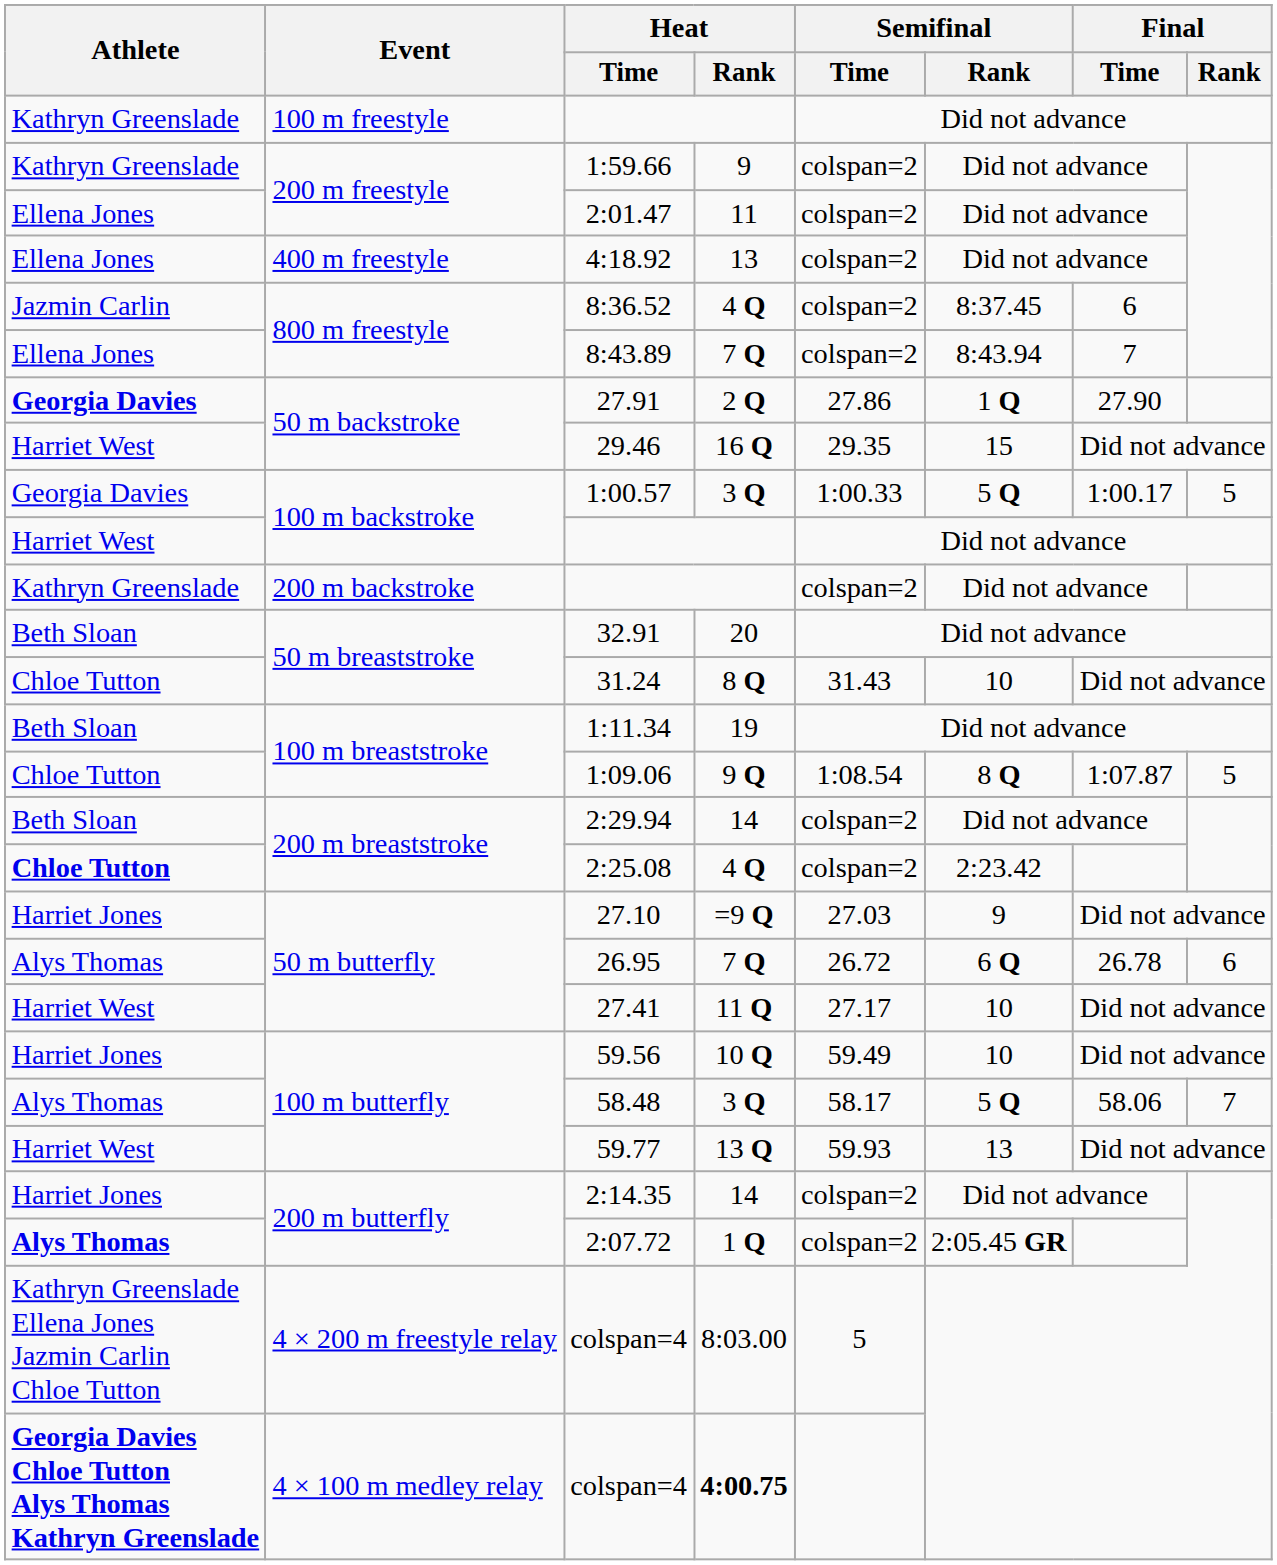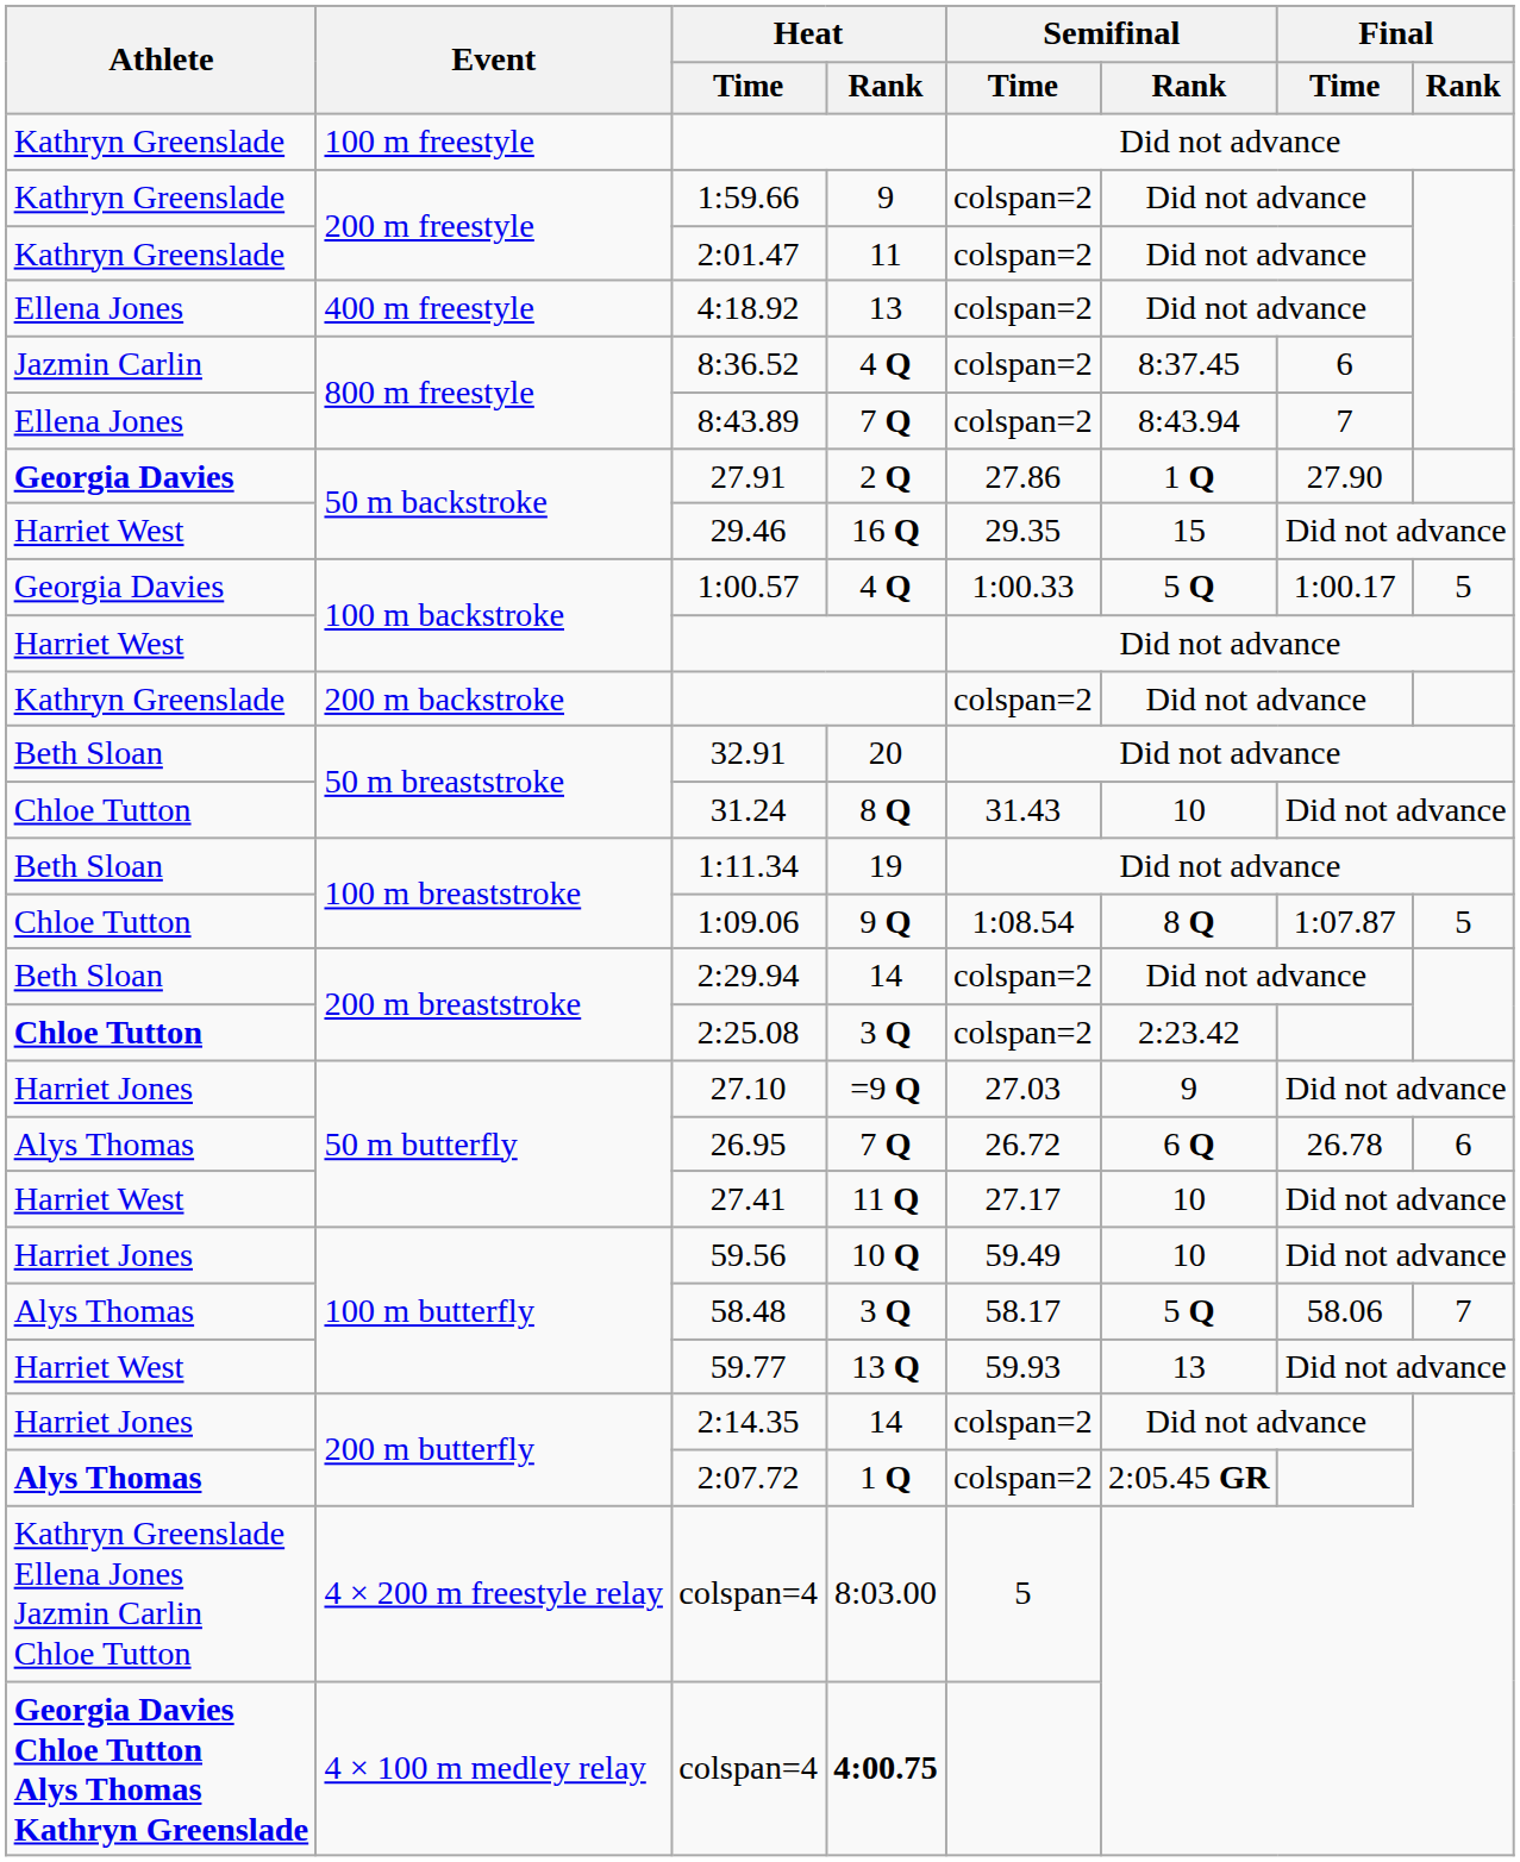2:01.47 | Athlete: Ellena Jones -> Kathryn Greenslade
1:00.57 | Heat / Rank: 3 Q -> 4 Q
2:25.08 | Heat / Rank: 4 Q -> 3 Q
